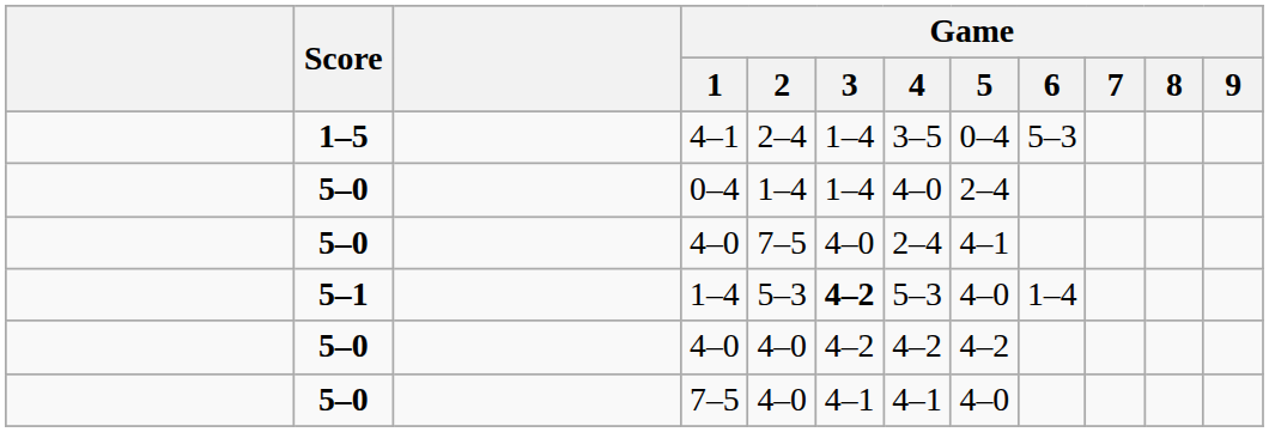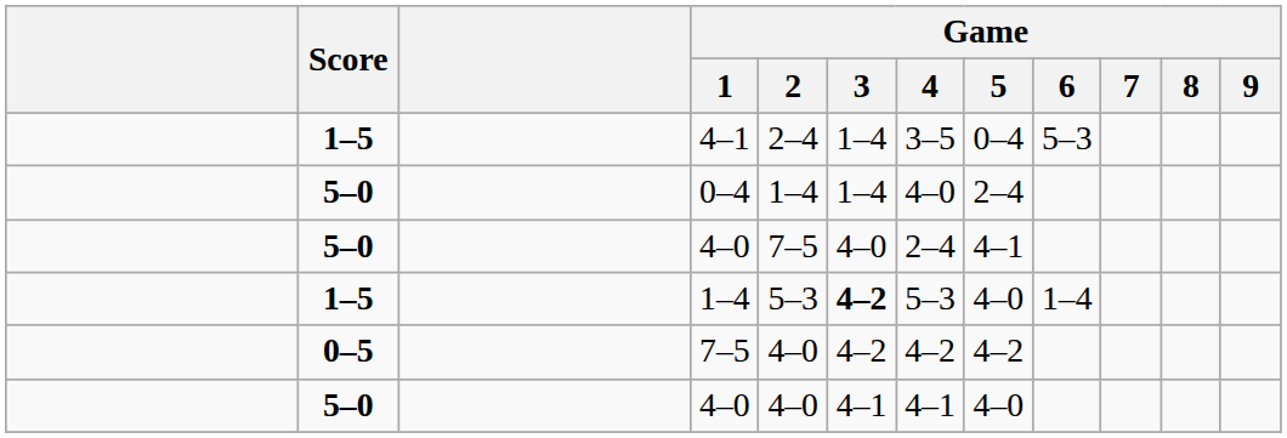row 6 | Score: 5–1 -> 1–5
row 7 | Score: 5–0 -> 0–5
row 7 | Game / 1: 4–0 -> 7–5
row 8 | Game / 1: 7–5 -> 4–0
